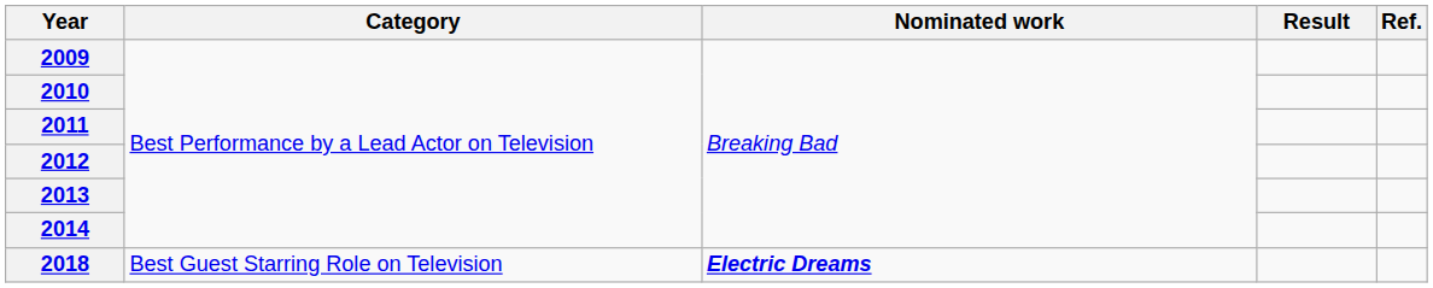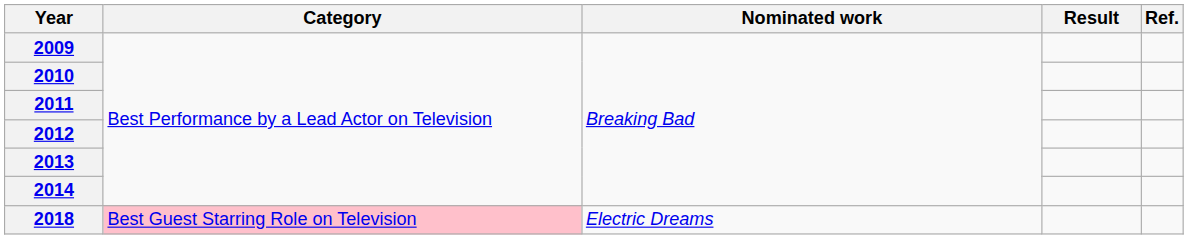2018 | Category: no background -> pink background
2018 | Nominated work: bold -> normal
